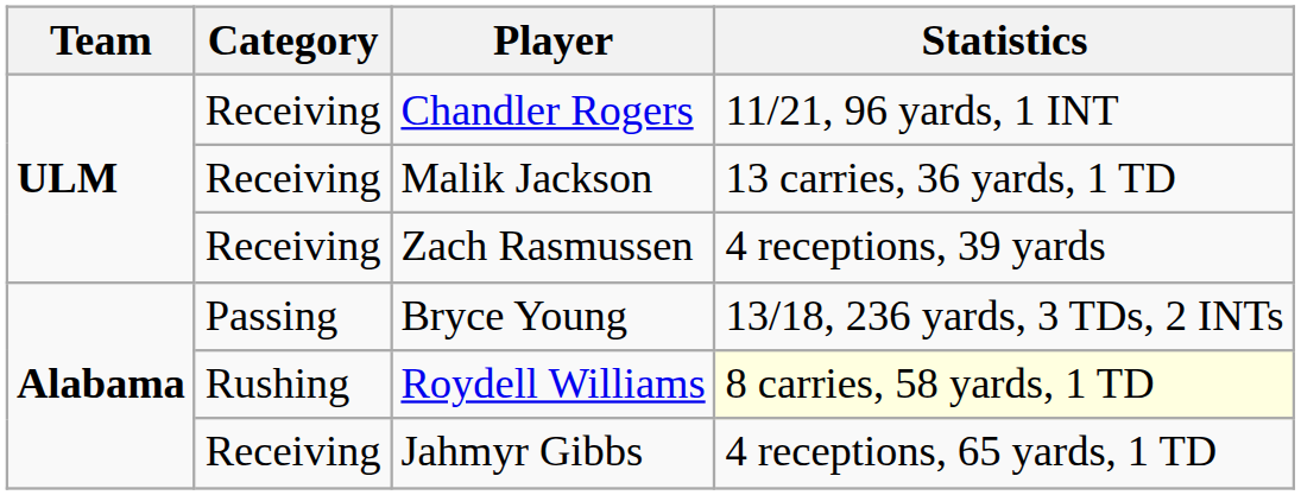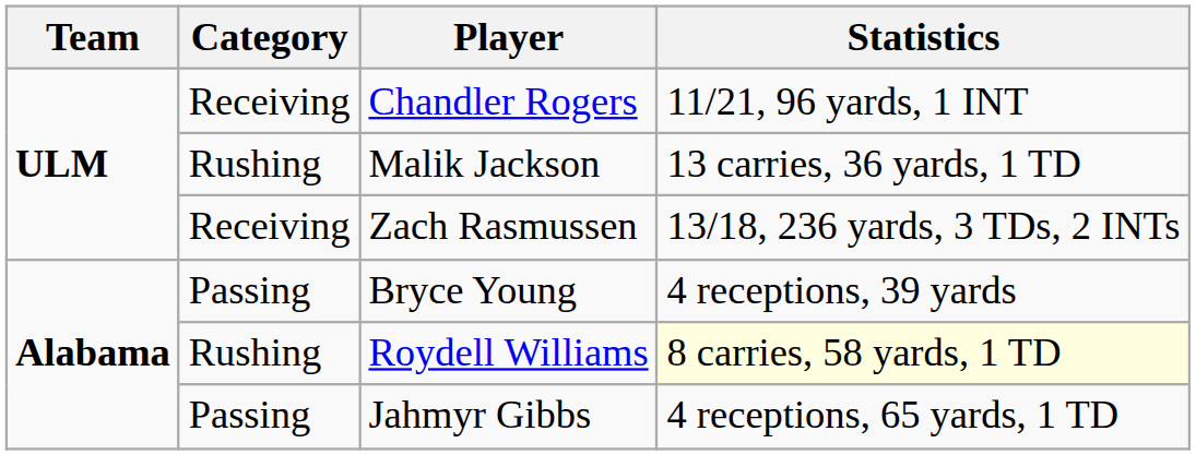Malik Jackson | Category: Receiving -> Rushing
Zach Rasmussen | Statistics: 4 receptions, 39 yards -> 13/18, 236 yards, 3 TDs, 2 INTs
Bryce Young | Statistics: 13/18, 236 yards, 3 TDs, 2 INTs -> 4 receptions, 39 yards
Jahmyr Gibbs | Category: Receiving -> Passing
